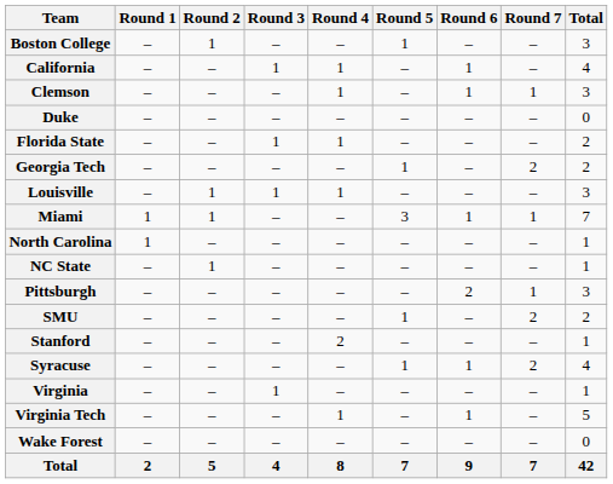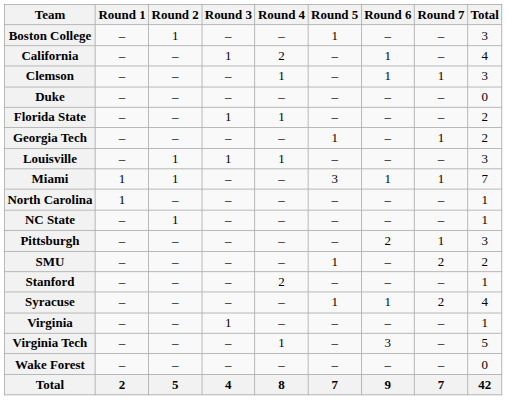California | Round 4: 1 -> 2
Georgia Tech | Round 7: 2 -> 1
Virginia Tech | Round 6: 1 -> 3
